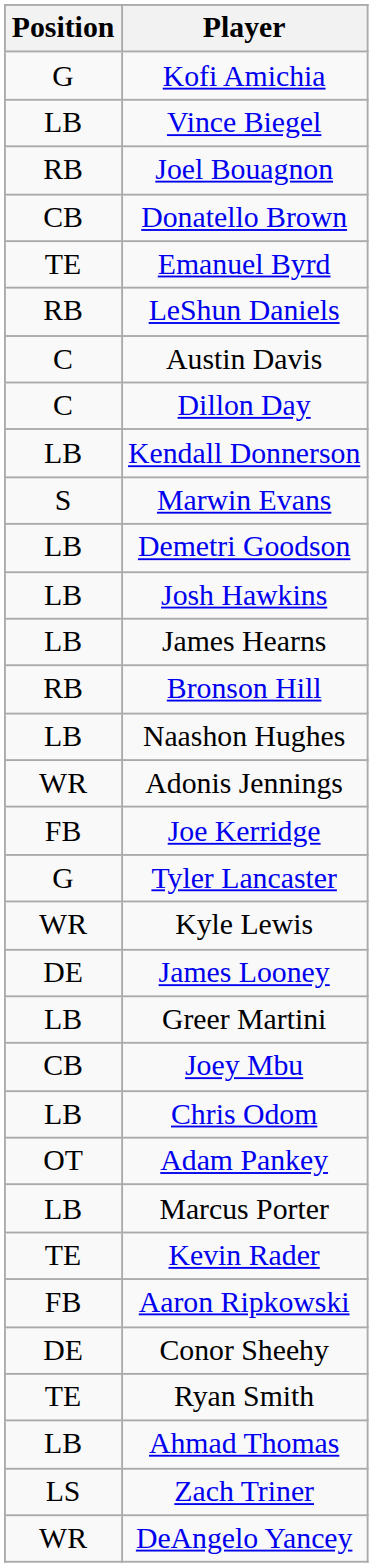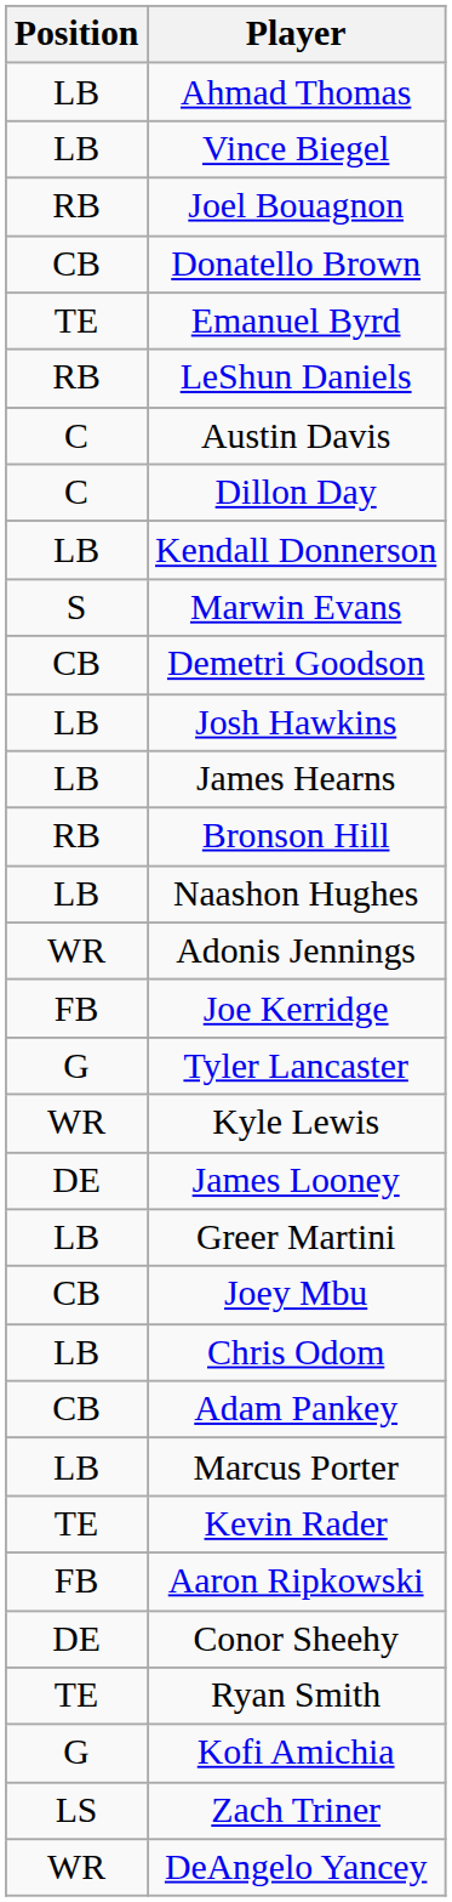rows swapped: Kofi Amichia <-> Ahmad Thomas
Demetri Goodson | Position: LB -> CB
Adam Pankey | Position: OT -> CB
